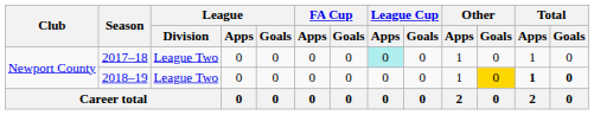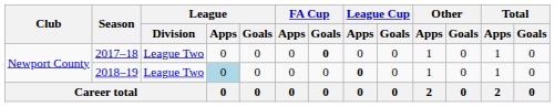2017–18 | FA Cup / Goals: normal -> bold
2017–18 | League Cup / Apps: paleturquoise background -> no background
2018–19 | League / Apps: no background -> lightblue background
2018–19 | League Cup / Apps: normal -> bold
2018–19 | Other / Goals: gold background -> no background
2018–19 | Total / Apps: bold -> normal
2018–19 | Total / Goals: bold -> normal
